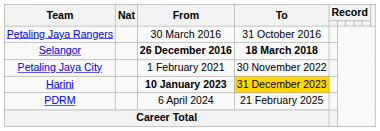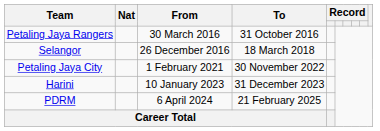Selangor | From: bold -> normal
Selangor | To: bold -> normal
Harini | From: bold -> normal
Harini | To: gold background -> no background
